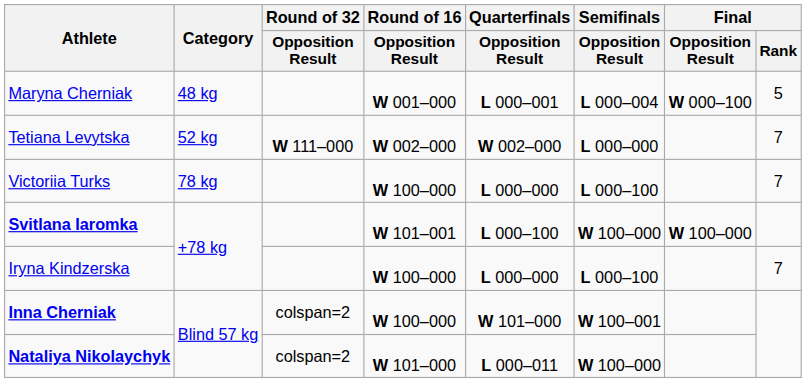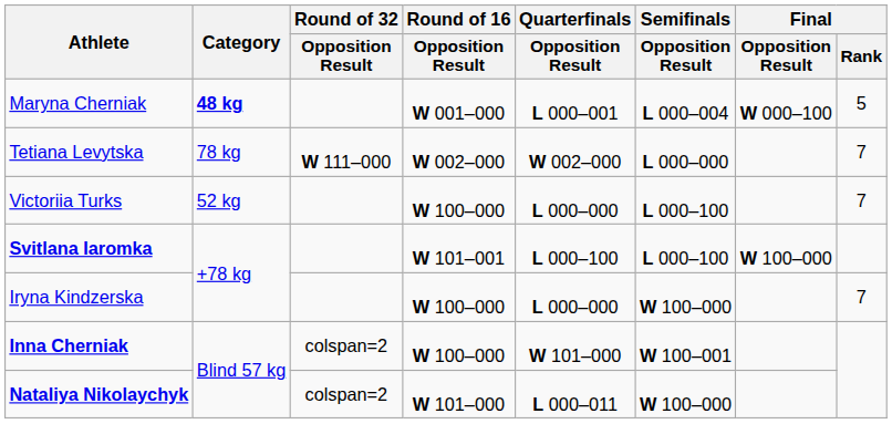Maryna Cherniak | Category: normal -> bold
Tetiana Levytska | Category: 52 kg -> 78 kg
Victoriia Turks | Category: 78 kg -> 52 kg
Svitlana Iaromka | Semifinals / Opposition Result: W 100–000 -> L 000–100
Iryna Kindzerska | Semifinals / Opposition Result: L 000–100 -> W 100–000
